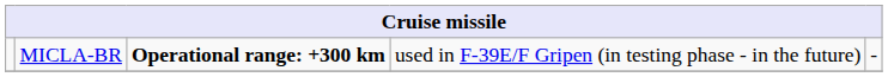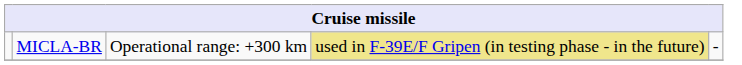MICLA-BR | column 3: bold -> normal
MICLA-BR | column 4: no background -> khaki background
